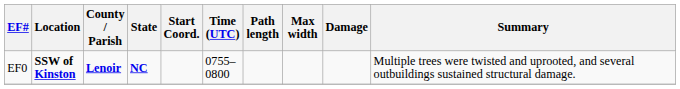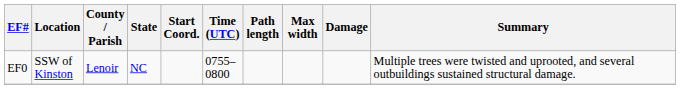EF0 | Location: bold -> normal
EF0 | County / Parish: bold -> normal
EF0 | State: bold -> normal
